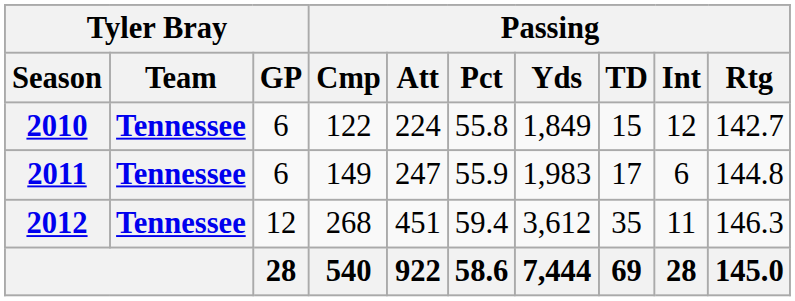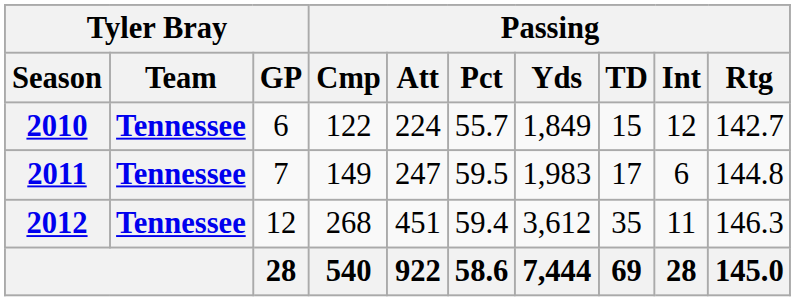2010 | Passing / Pct: 55.8 -> 55.7
2011 | Tyler Bray / GP: 6 -> 7
2011 | Passing / Pct: 55.9 -> 59.5
